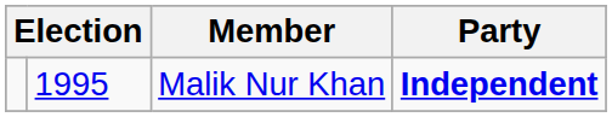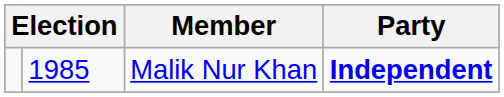Malik Nur Khan | column 2: 1995 -> 1985
